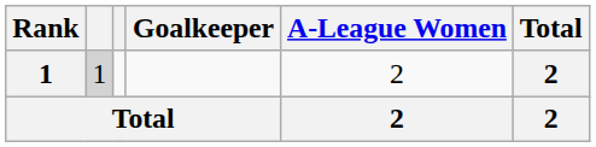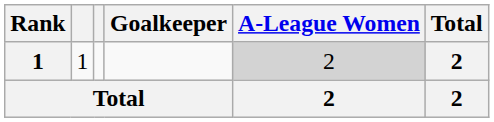row 2 | column 2: lightgrey background -> no background
row 2 | A-League Women: no background -> lightgrey background
